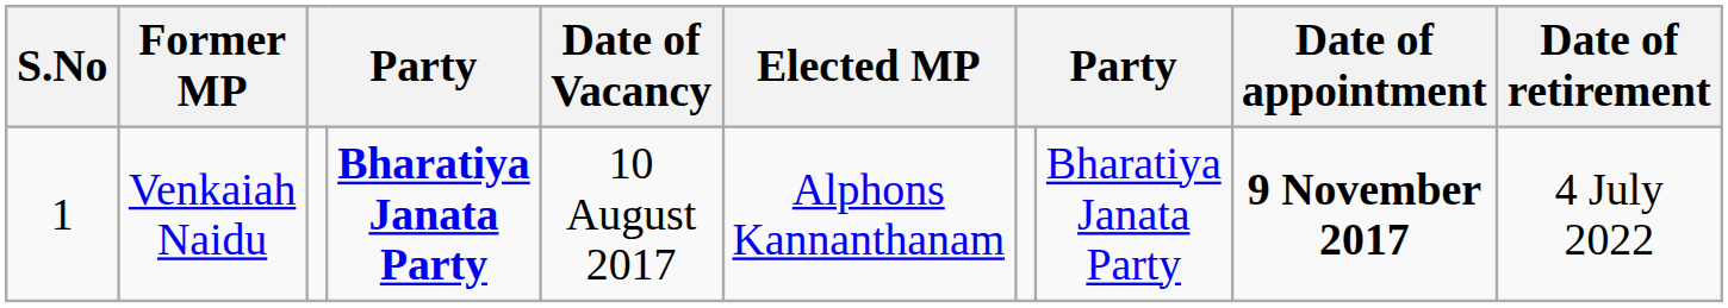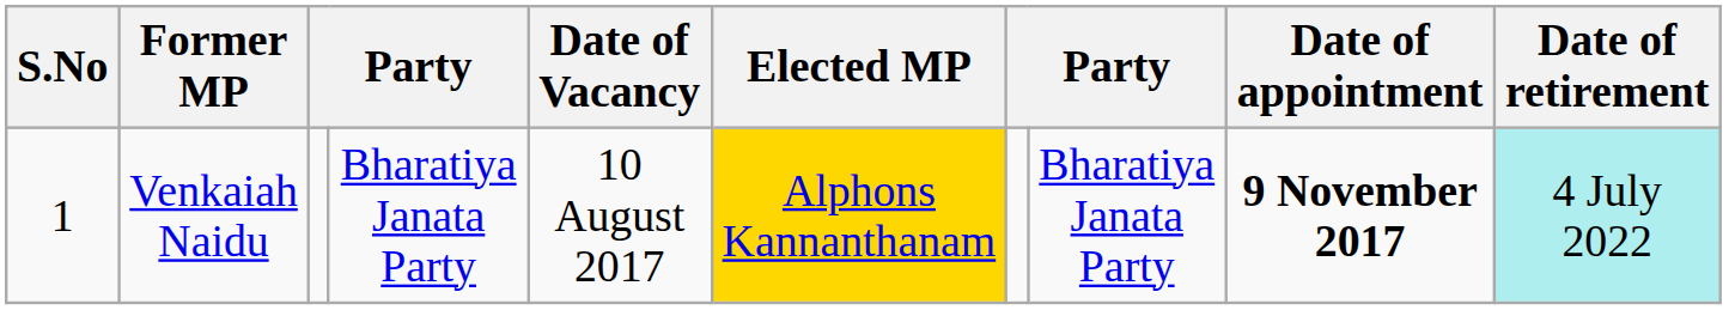Venkaiah Naidu | column 4: bold -> normal
Venkaiah Naidu | Elected MP: no background -> gold background
Venkaiah Naidu | Date of retirement: no background -> paleturquoise background
